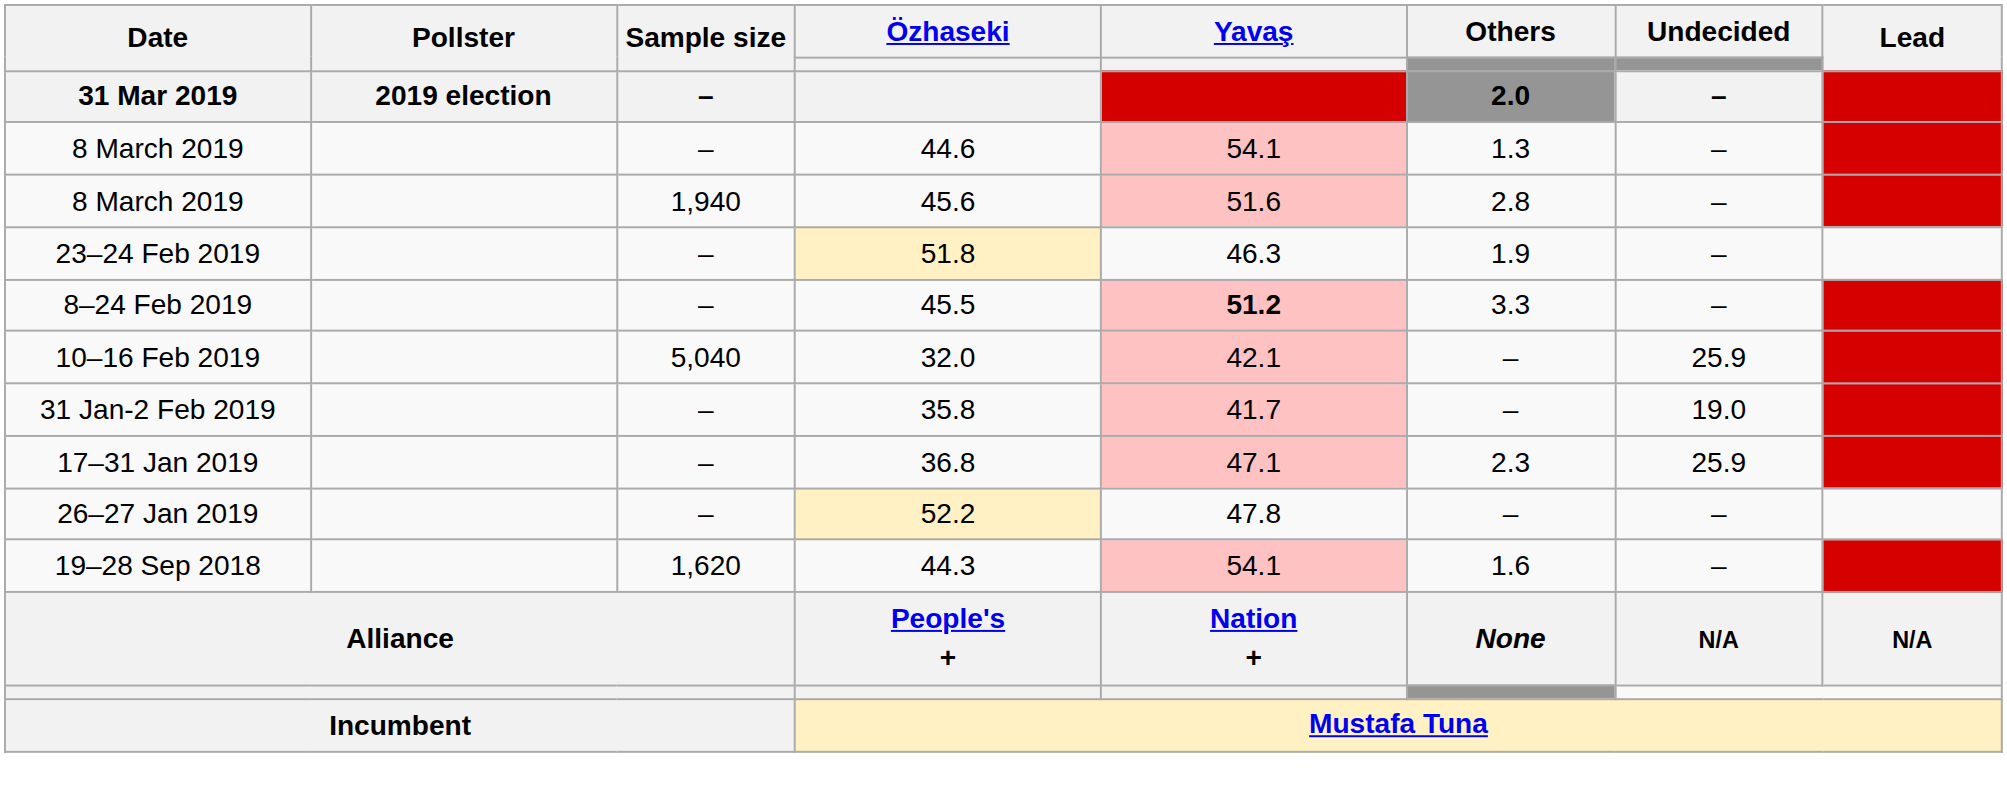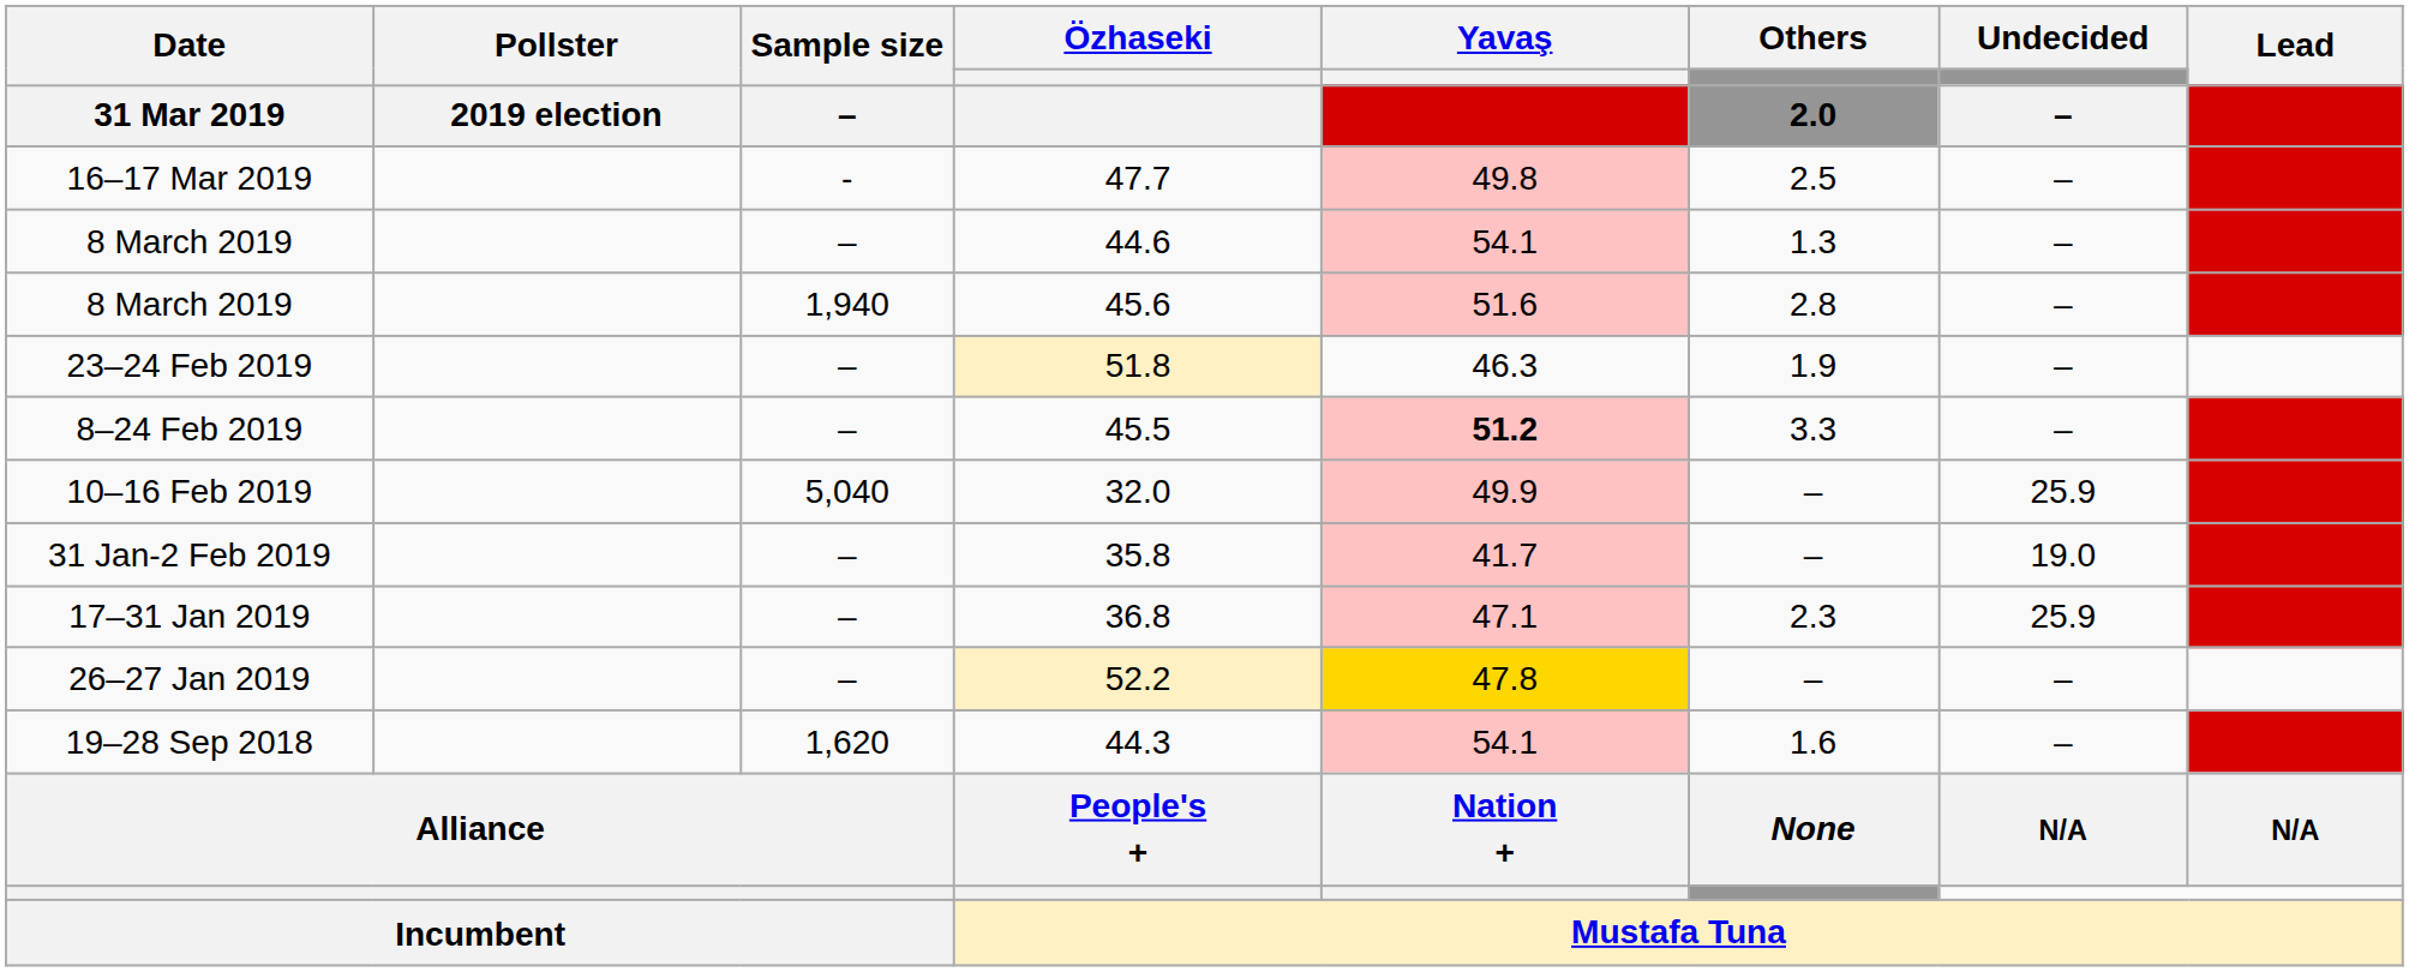+ row: 16–17 Mar 2019 | - | 47.7 | 49.8 | 2.5 | –
10–16 Feb 2019 | Yavaş: 42.1 -> 49.9
26–27 Jan 2019 | Yavaş: no background -> gold background
